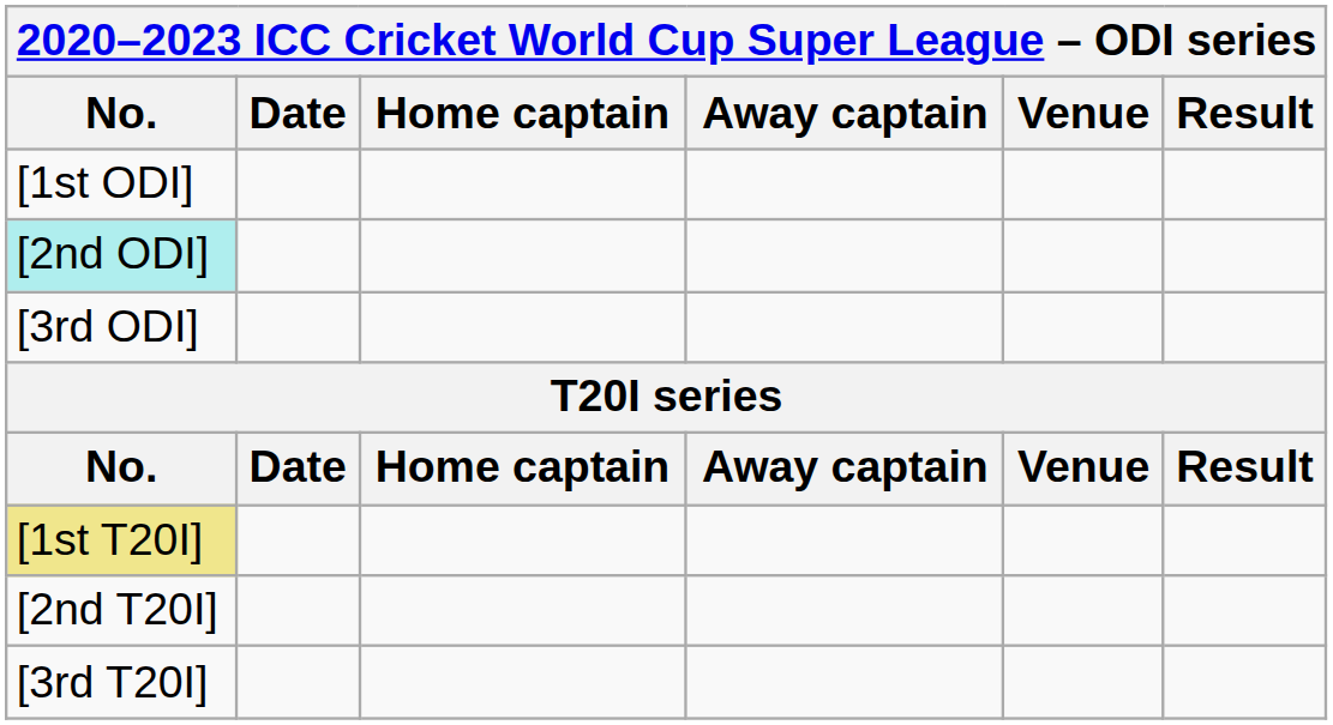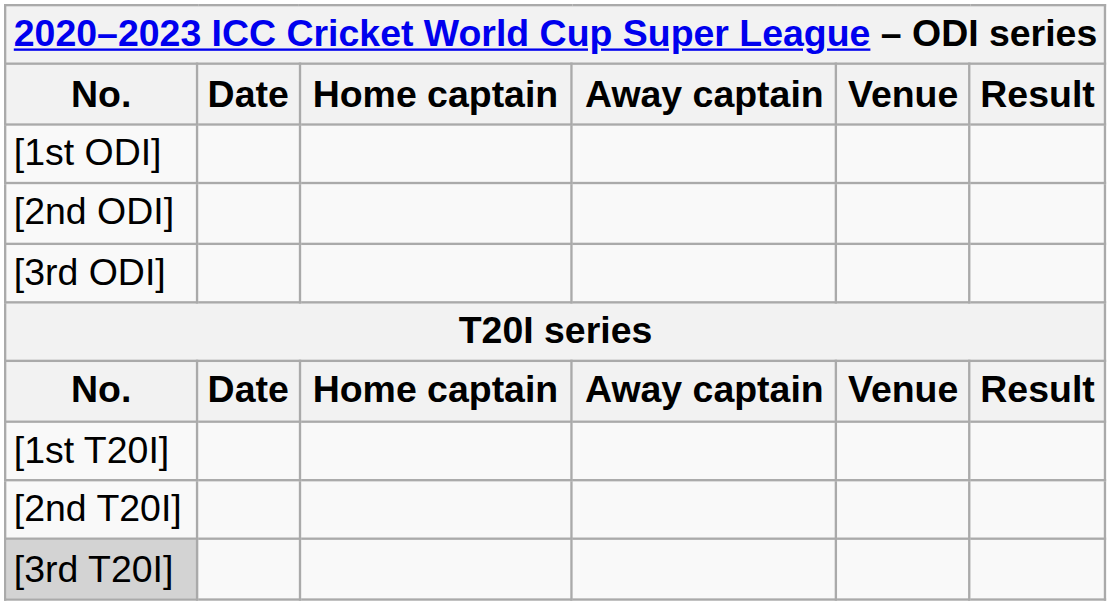[2nd ODI] | No.: paleturquoise background -> no background
[1st T20I] | No.: khaki background -> no background
[3rd T20I] | No.: no background -> lightgrey background
